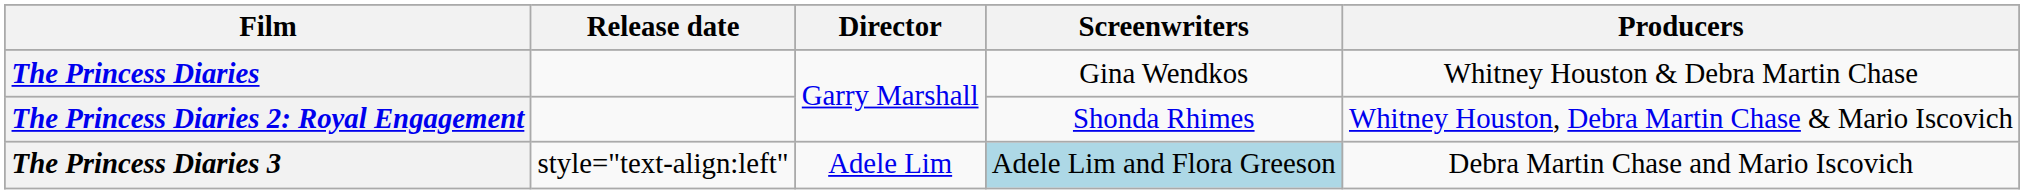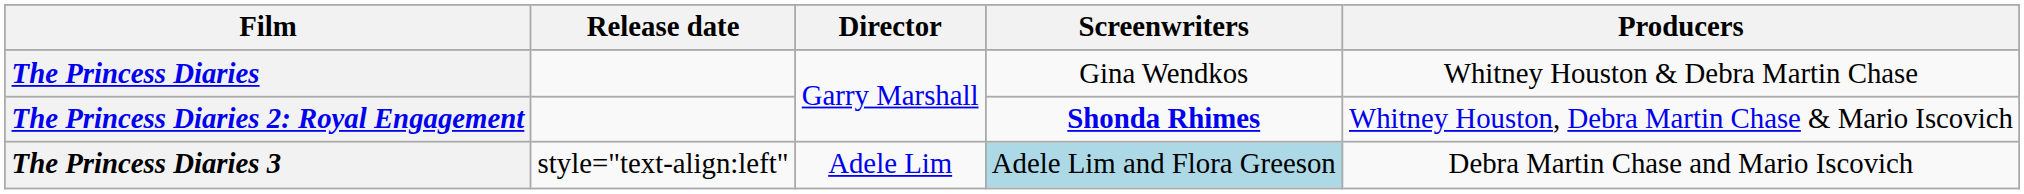The Princess Diaries 2: Royal Engagement | Screenwriters: normal -> bold
